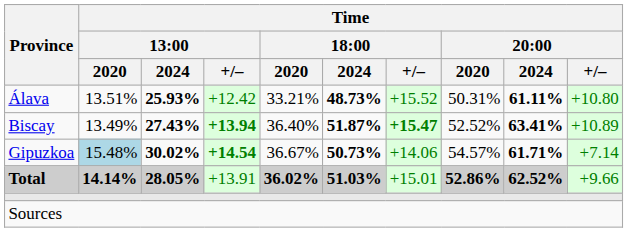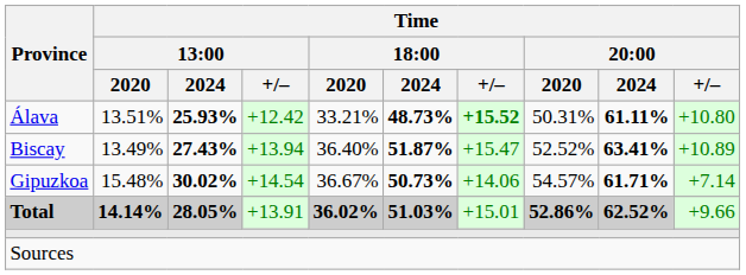Álava | Time / 18:00 / +/–: normal -> bold
Biscay | Time / 13:00 / +/–: bold -> normal
Biscay | Time / 18:00 / +/–: bold -> normal
Gipuzkoa | Time / 13:00 / 2020: lightblue background -> no background
Gipuzkoa | Time / 13:00 / +/–: bold -> normal
